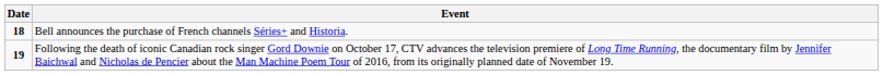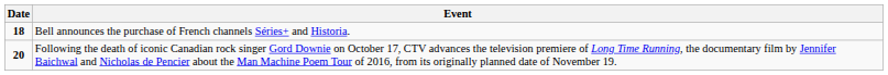row 3 | Date: 19 -> 20
